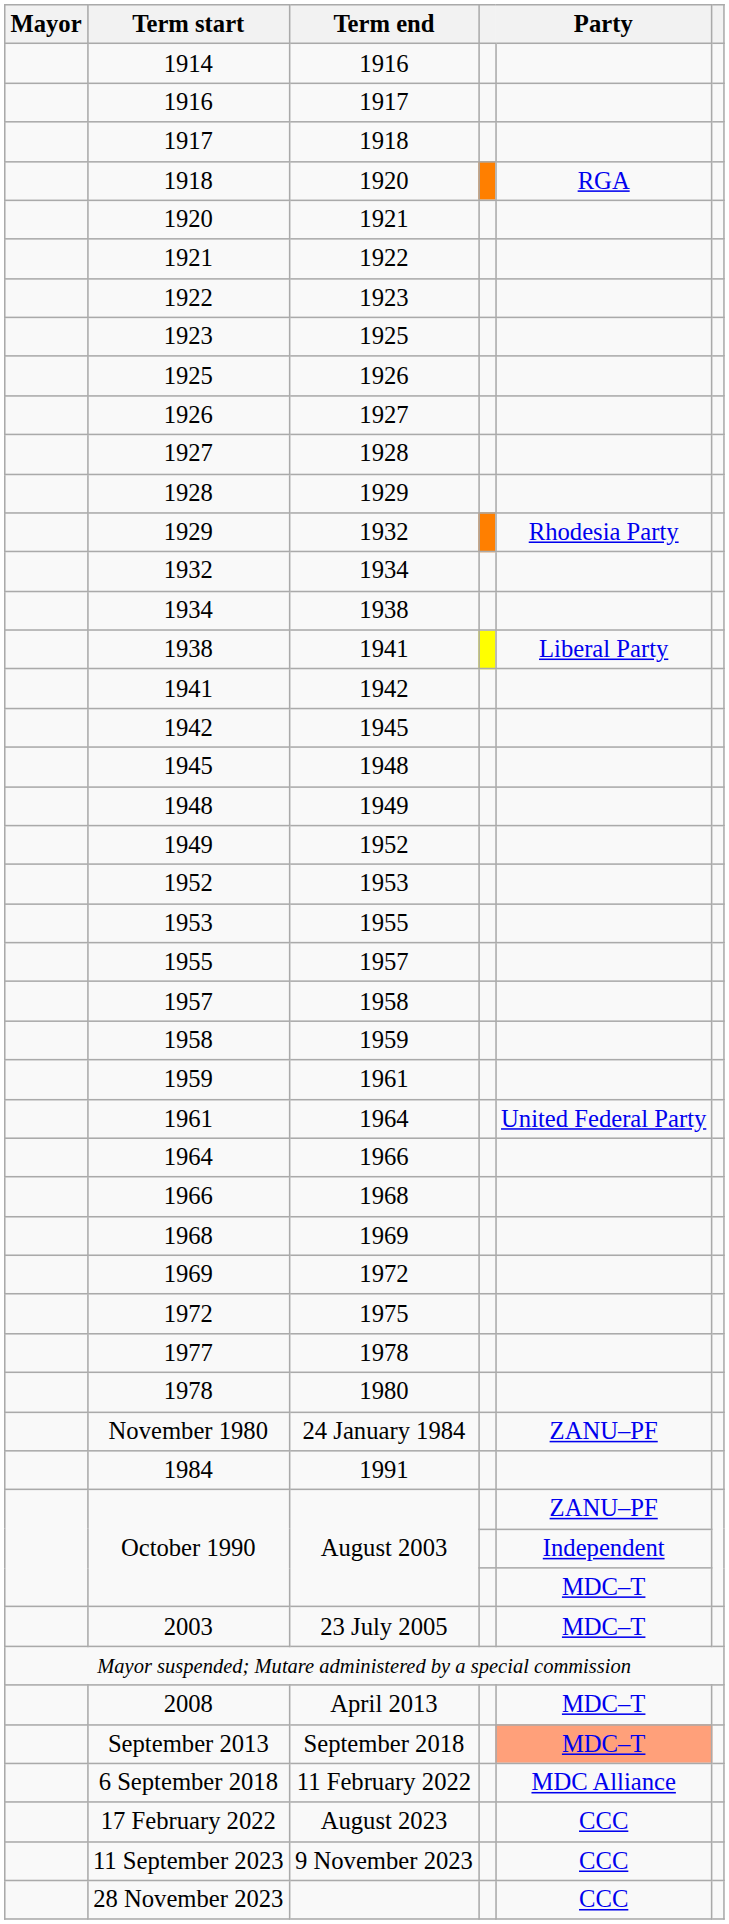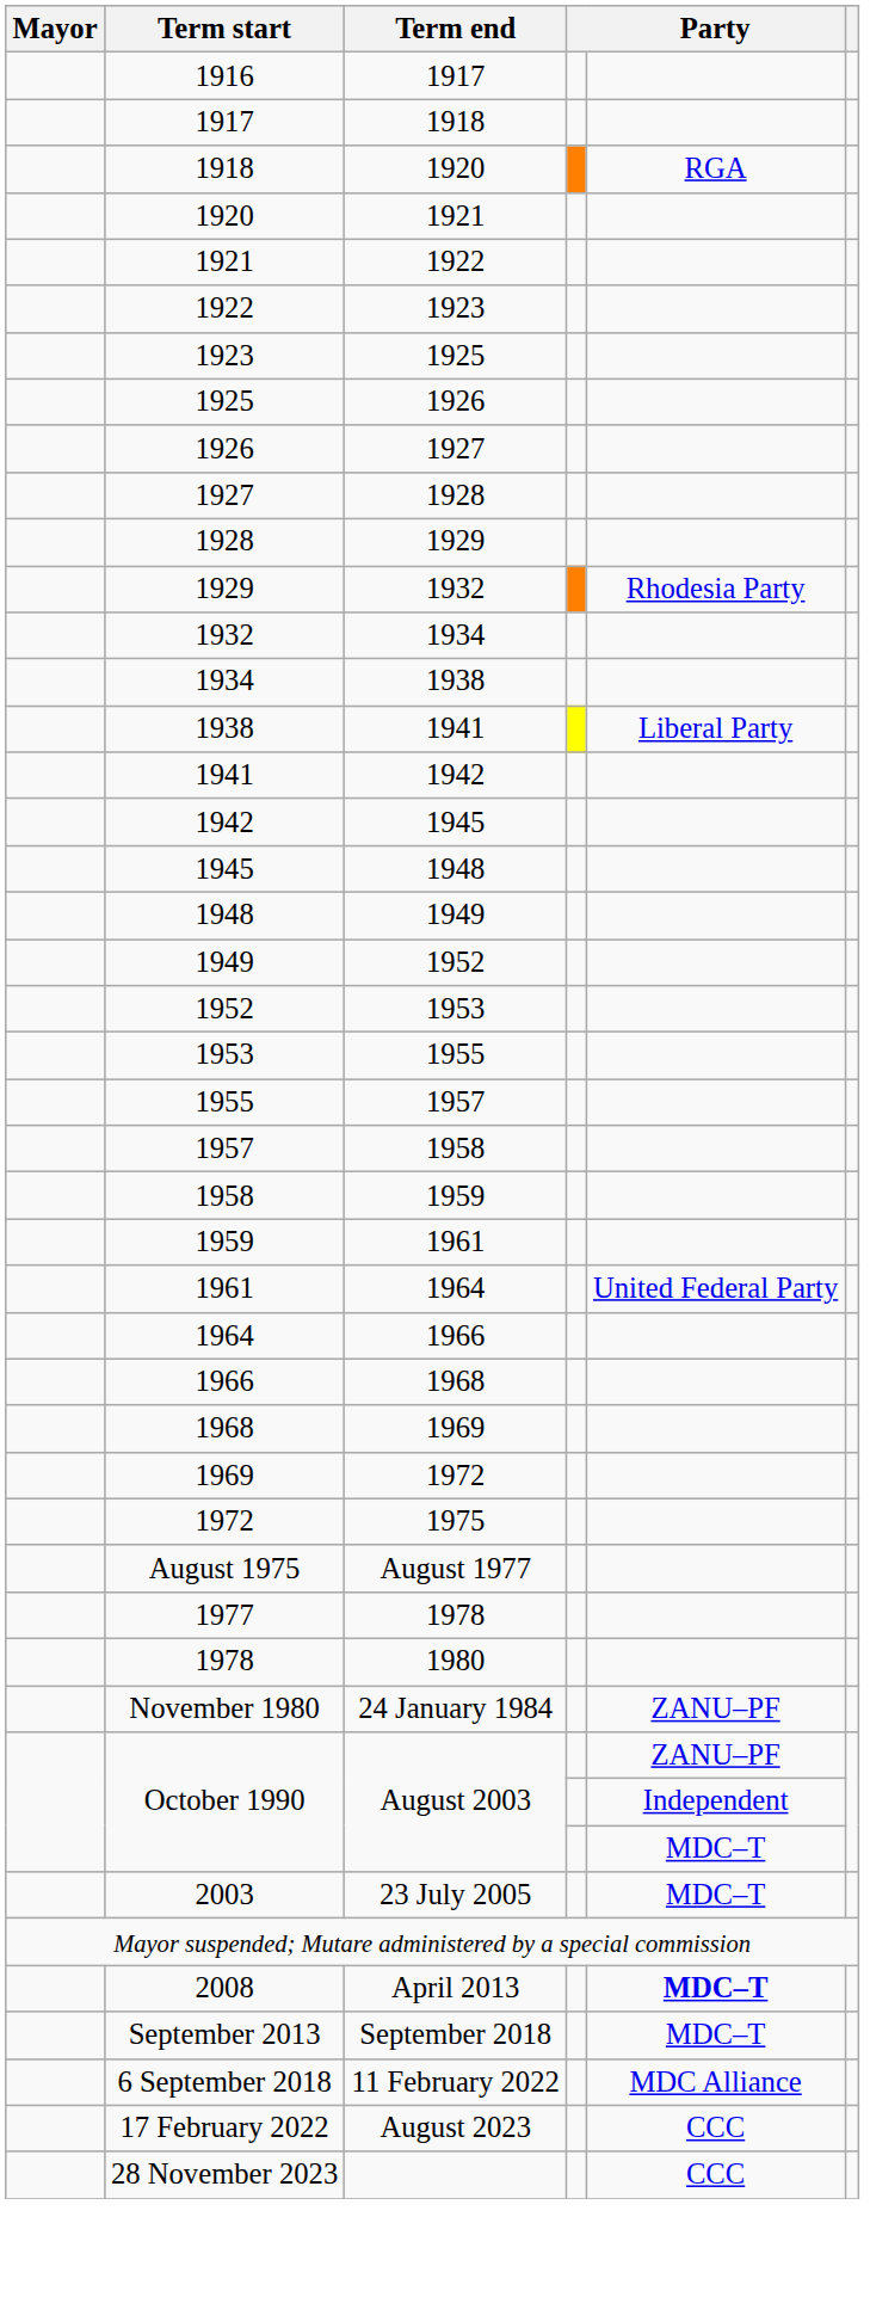- row: 1914 | 1916
+ row: August 1975 | August 1977
- row: 1984 | 1991
2008 | Party: normal -> bold
September 2013 | Party: lightsalmon background -> no background
- row: 11 September 2023 | 9 November 2023 | CCC
